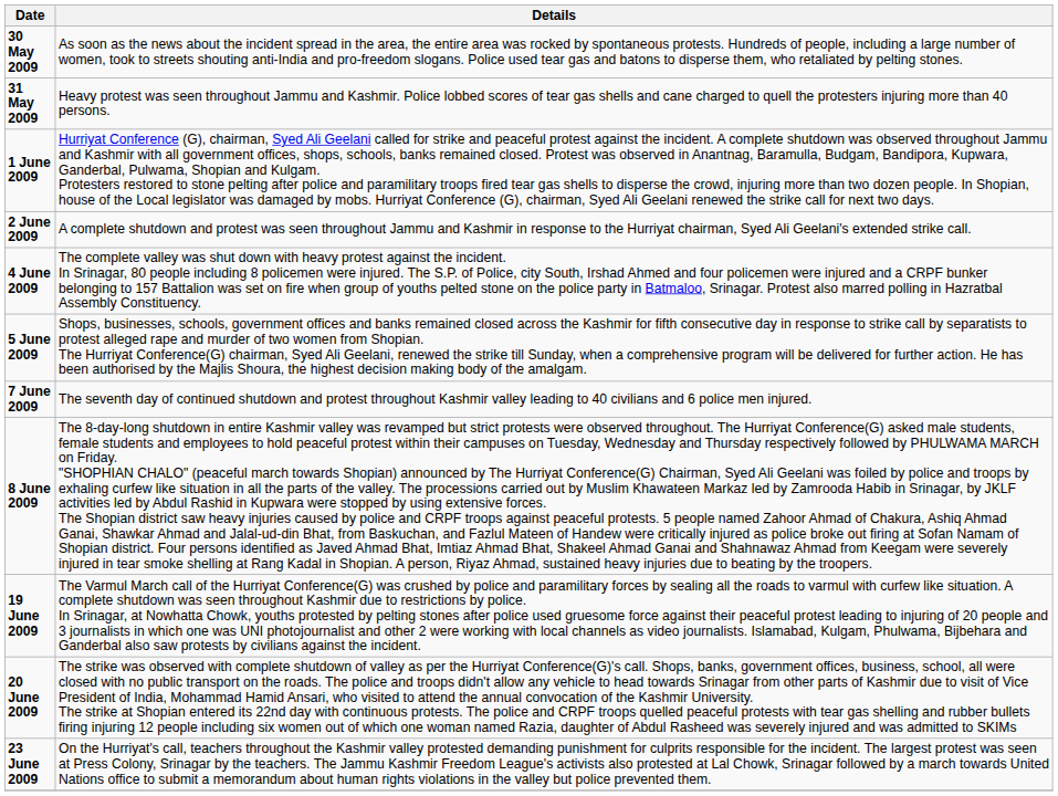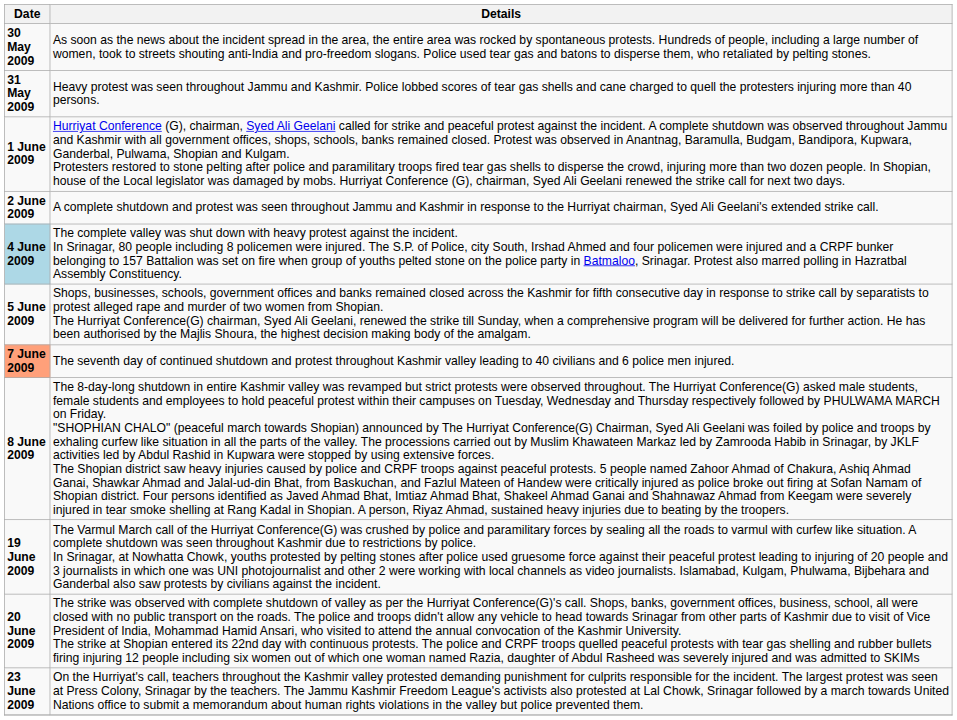4 June 2009 | Date: no background -> lightblue background
7 June 2009 | Date: no background -> lightsalmon background
